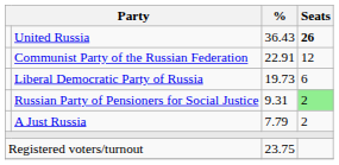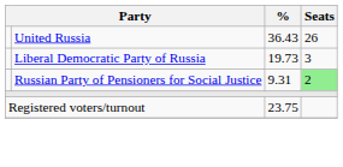United Russia | Seats: bold -> normal
- row: Communist Party of the Russian Federation | 22.91 | 12
Liberal Democratic Party of Russia | Seats: 6 -> 3
- row: A Just Russia | 7.79 | 2
